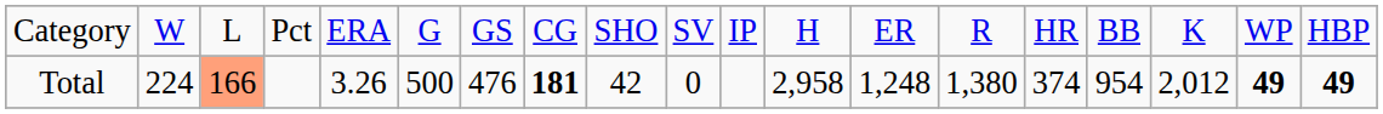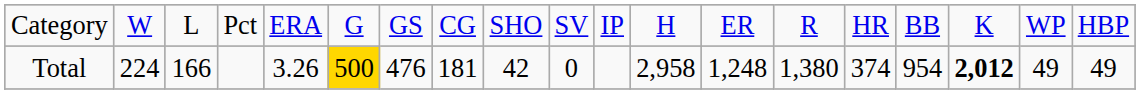row 2 | column 3: lightsalmon background -> no background
row 2 | column 6: no background -> gold background
row 2 | column 8: bold -> normal
row 2 | column 17: normal -> bold
row 2 | column 18: bold -> normal
row 2 | column 19: bold -> normal
